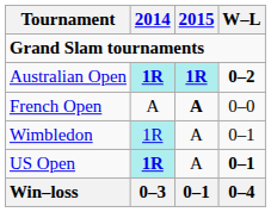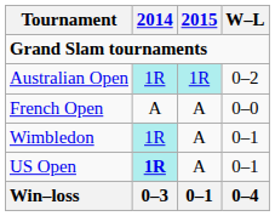Australian Open | 2014: bold -> normal
Australian Open | 2015: bold -> normal
Australian Open | W–L: bold -> normal
French Open | 2015: bold -> normal
US Open | W–L: bold -> normal
